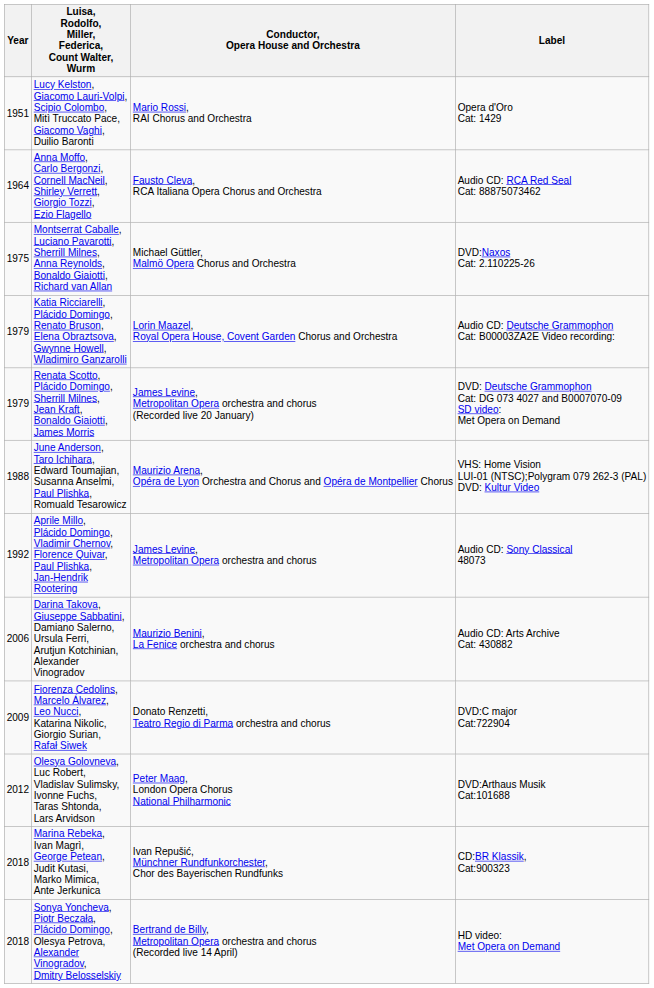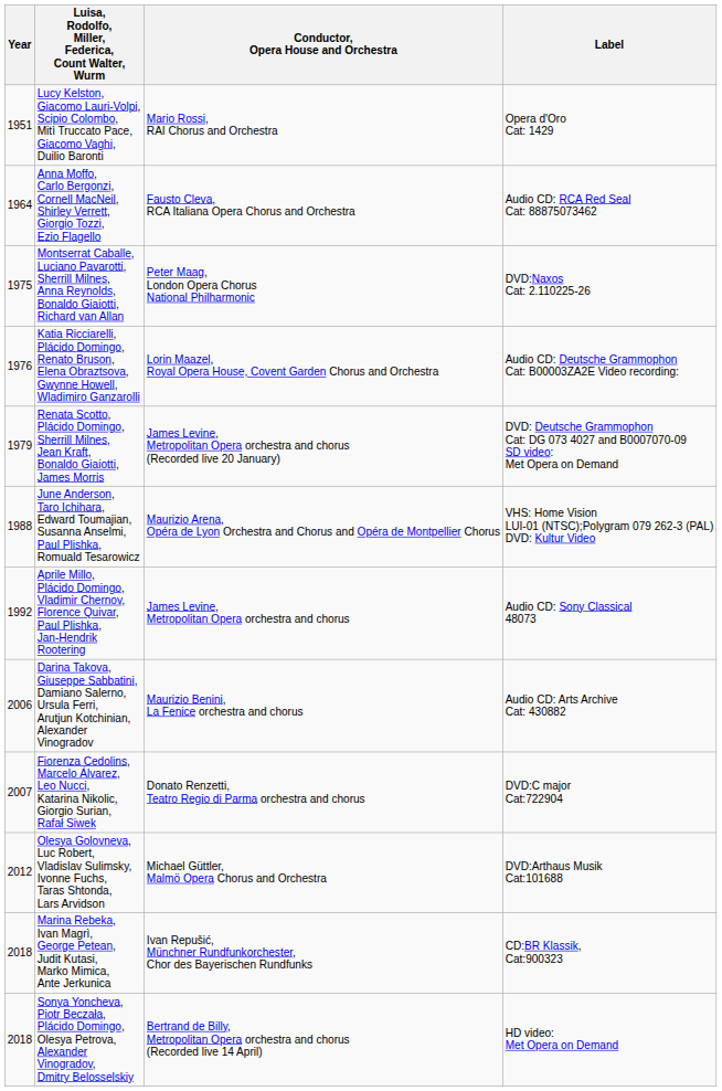row 4 | Conductor, Opera House and Orchestra: Michael Güttler, Malmö Opera Chorus and Orchestra -> Peter Maag, London Opera Chorus National Philharmonic
row 5 | Year: 1979 -> 1976
row 10 | Year: 2009 -> 2007
row 11 | Conductor, Opera House and Orchestra: Peter Maag, London Opera Chorus National Philharmonic -> Michael Güttler, Malmö Opera Chorus and Orchestra
